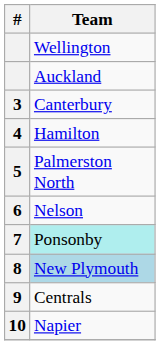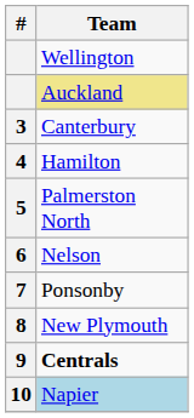Auckland | Team: no background -> khaki background
Ponsonby | Team: paleturquoise background -> no background
New Plymouth | Team: lightblue background -> no background
Centrals | Team: normal -> bold
Napier | Team: no background -> lightblue background
